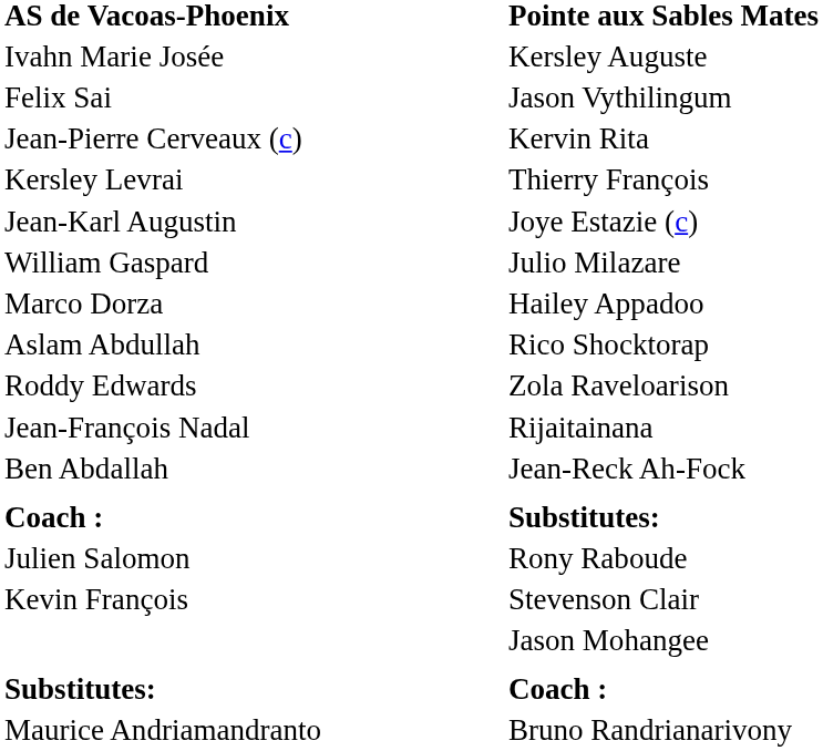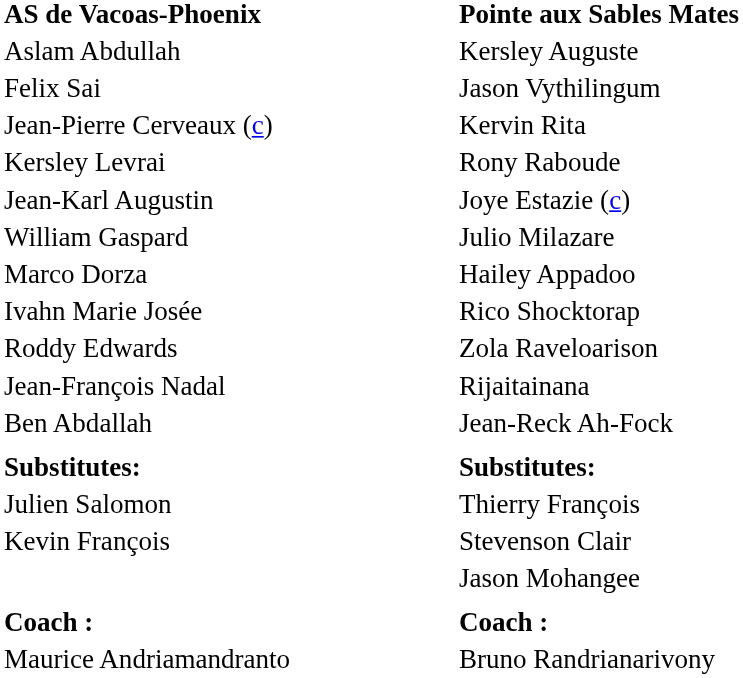row 2 | AS de Vacoas-Phoenix: Ivahn Marie Josée -> Aslam Abdullah
row 5 | Pointe aux Sables Mates: Thierry François -> Rony Raboude
row 9 | AS de Vacoas-Phoenix: Aslam Abdullah -> Ivahn Marie Josée
row 13 | AS de Vacoas-Phoenix: Coach : -> Substitutes:
row 14 | Pointe aux Sables Mates: Rony Raboude -> Thierry François
row 17 | AS de Vacoas-Phoenix: Substitutes: -> Coach :
